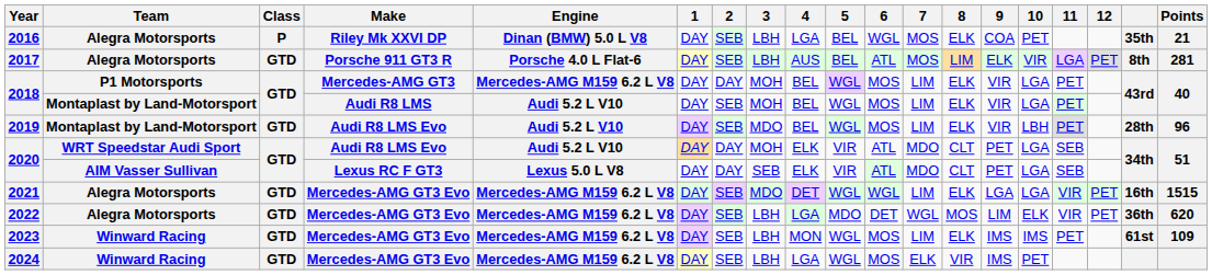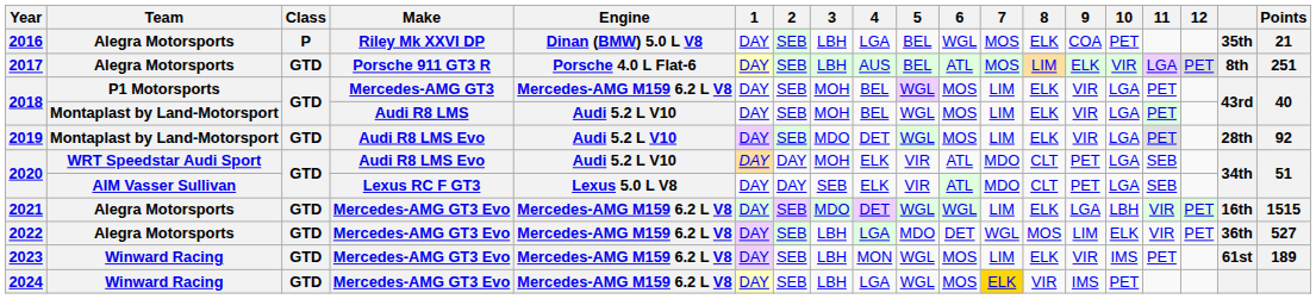2017 | Points: 281 -> 251
2018 / Mercedes-AMG GT3 | 2: DAY -> SEB
2019 | 4: BEL -> DET
2019 | 10: LBH -> LGA
2019 | Points: 96 -> 92
2021 | 10: LGA -> LBH
2022 | Points: 620 -> 527
2023 | 9: IMS -> VIR
2023 | Points: 109 -> 189
2024 | 7: no background -> gold background
